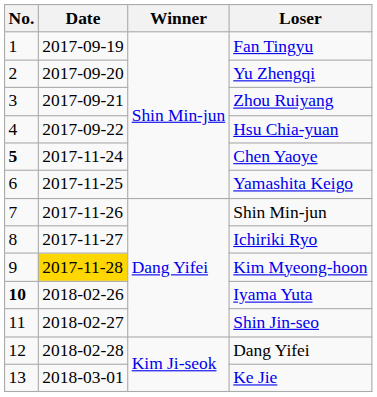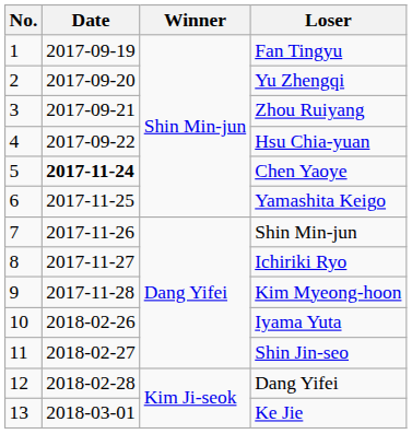Chen Yaoye | No.: bold -> normal
Chen Yaoye | Date: normal -> bold
Kim Myeong-hoon | Date: gold background -> no background
Iyama Yuta | No.: bold -> normal
